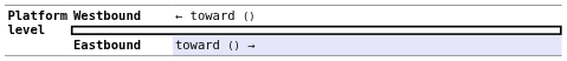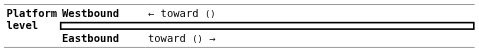Eastbound | column 3: lavender background -> no background
